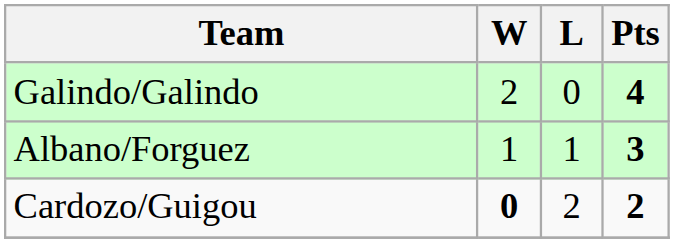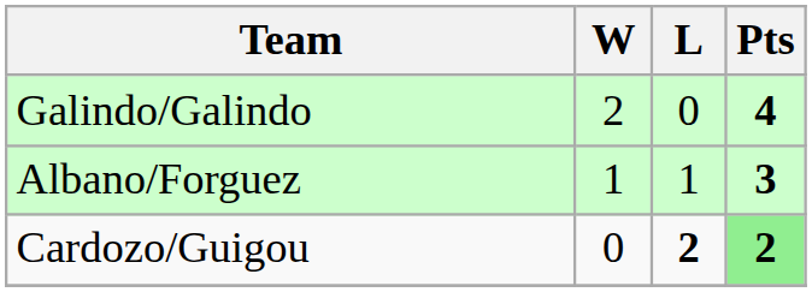Cardozo/Guigou | W: bold -> normal
Cardozo/Guigou | L: normal -> bold
Cardozo/Guigou | Pts: no background -> lightgreen background
